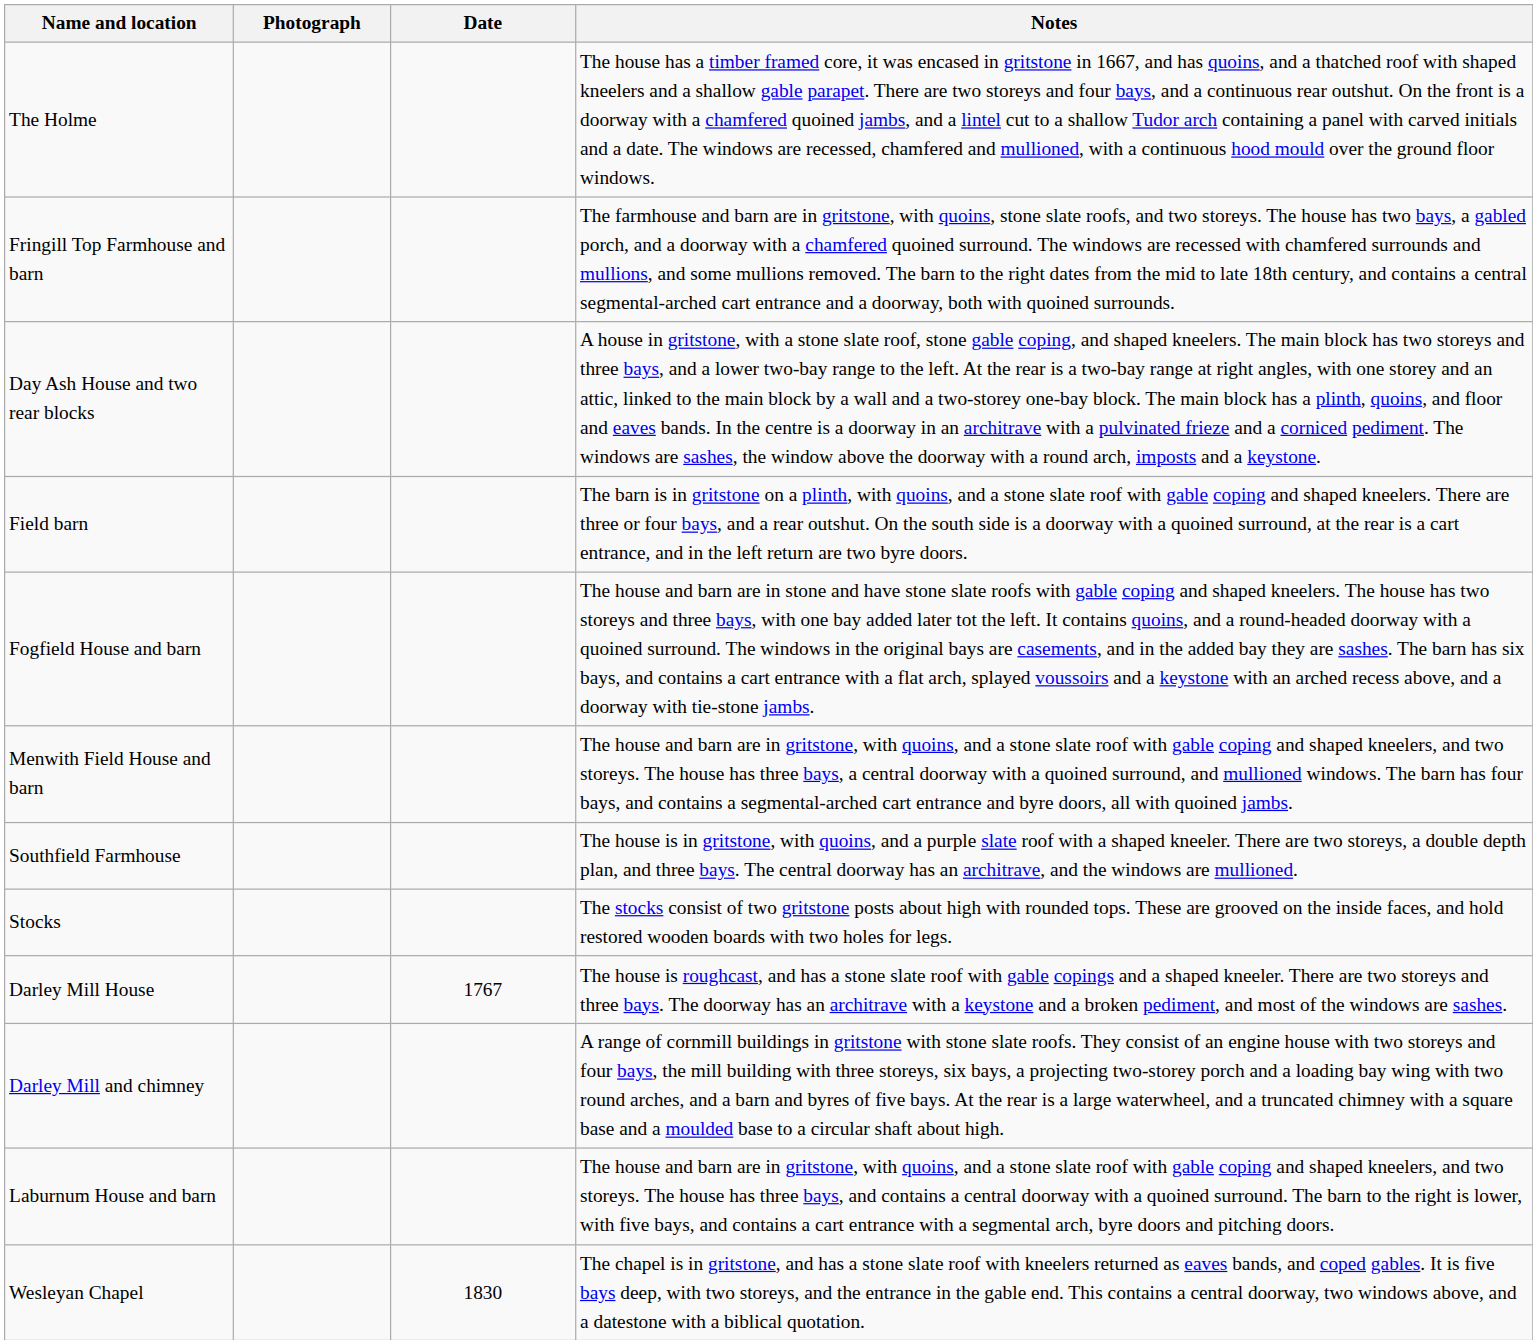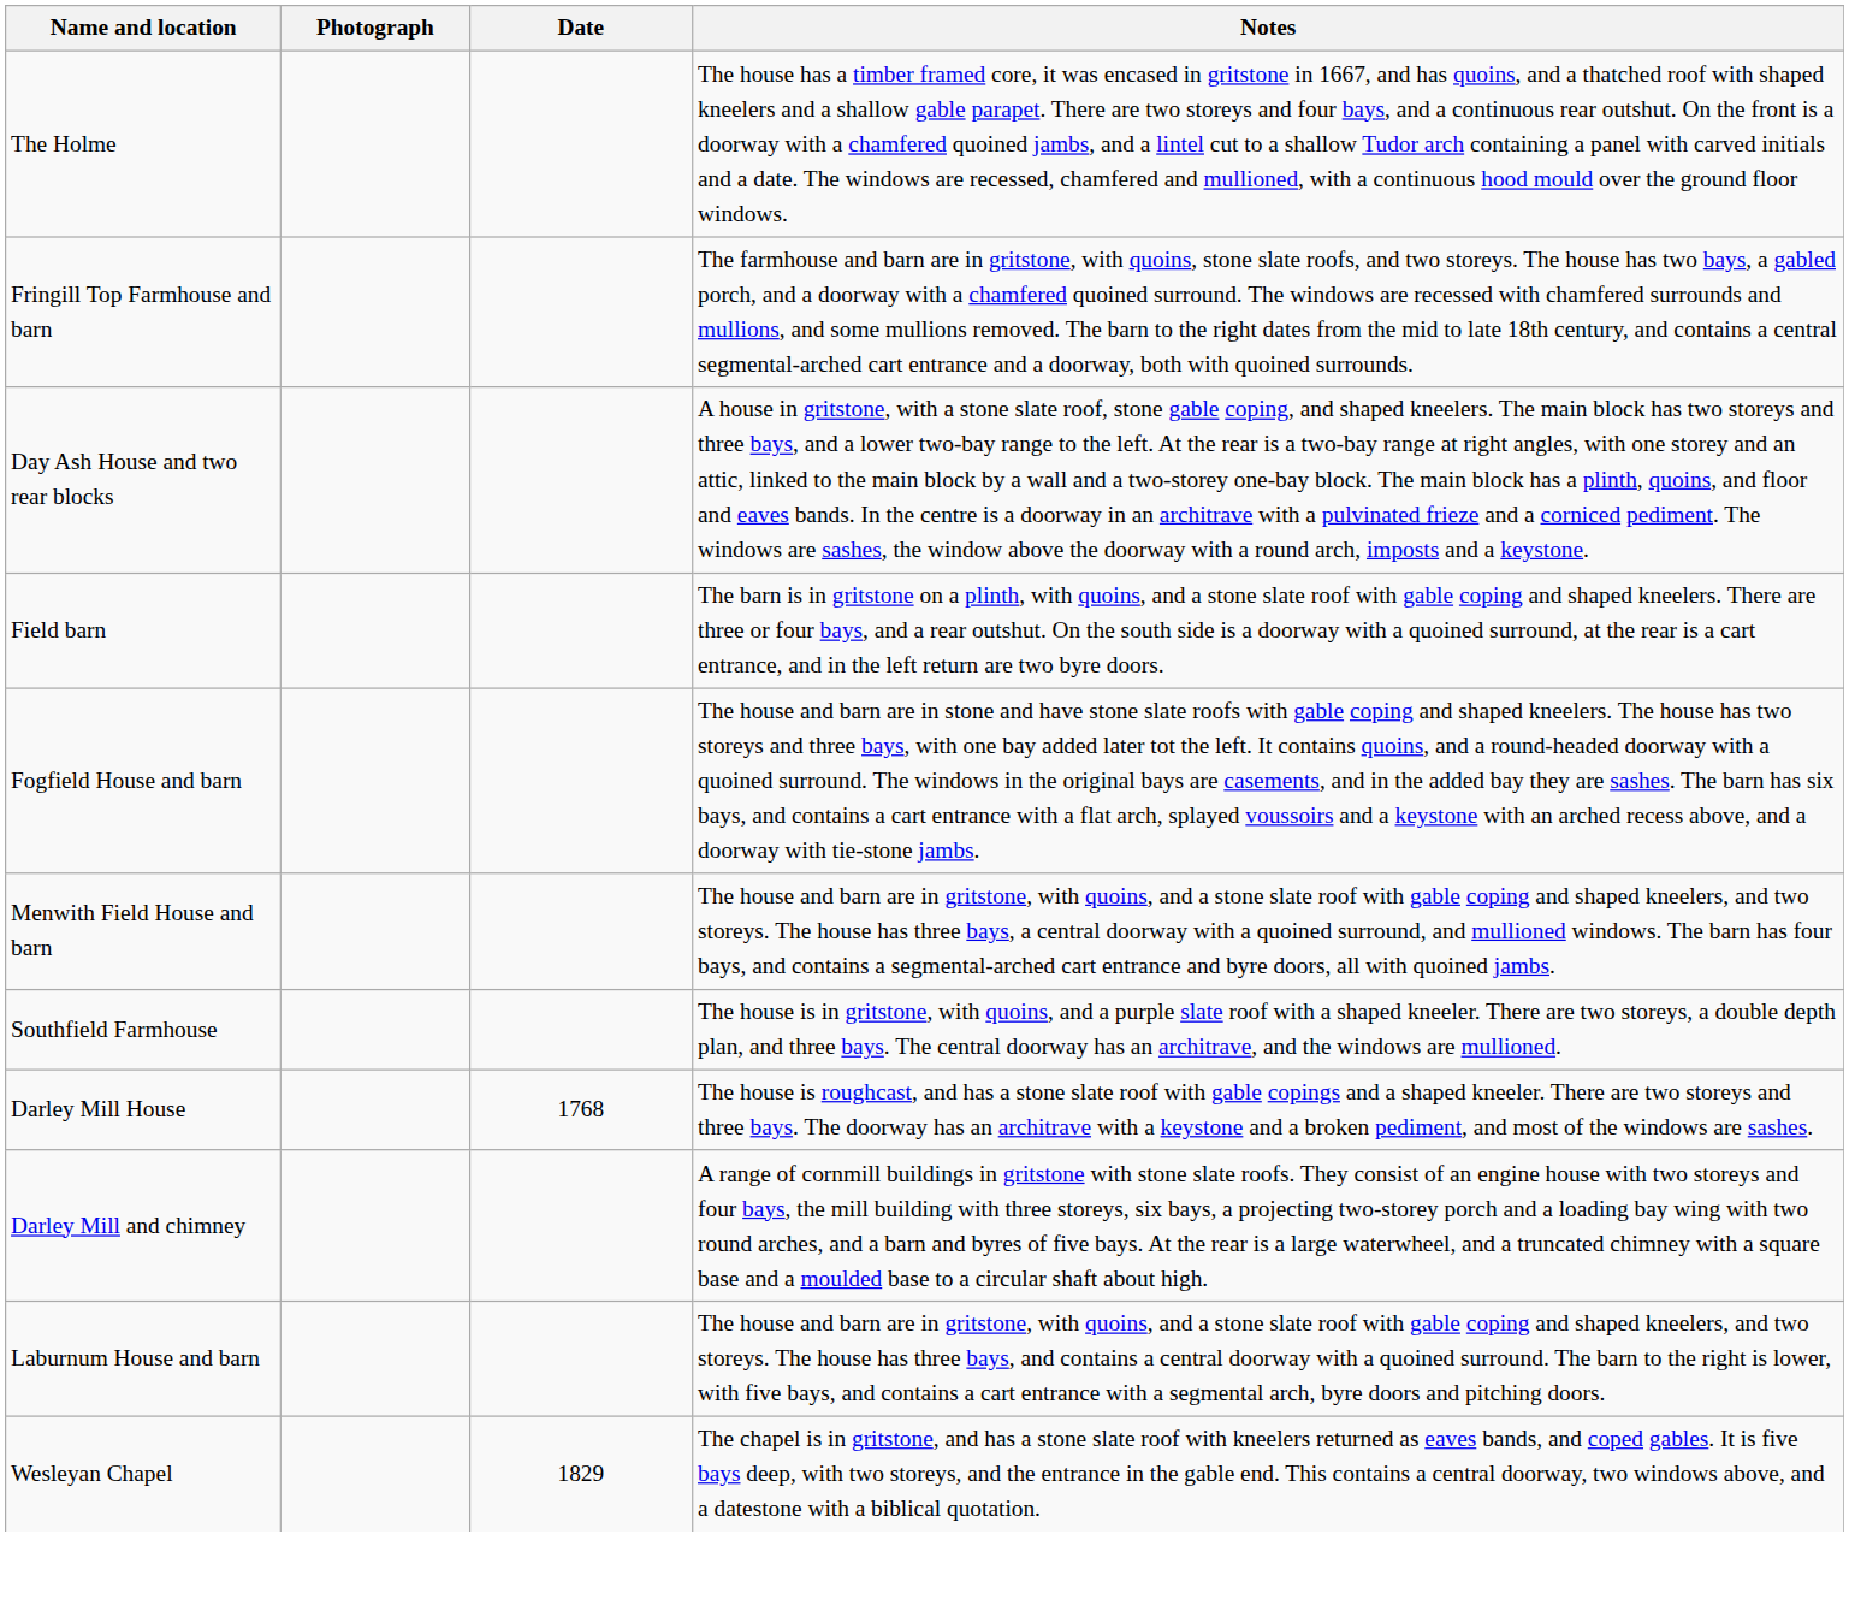- row: Stocks | The stocks consist of two gritstone posts about high with rounded tops. These are grooved on the inside faces, and hold restored wooden boards with two holes for legs.
Darley Mill House | Date: 1767 -> 1768
Wesleyan Chapel | Date: 1830 -> 1829
